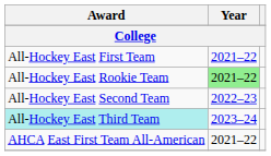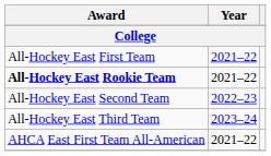row 4 | Award: normal -> bold
row 4 | Year: lightgreen background -> no background
row 6 | Award: paleturquoise background -> no background
